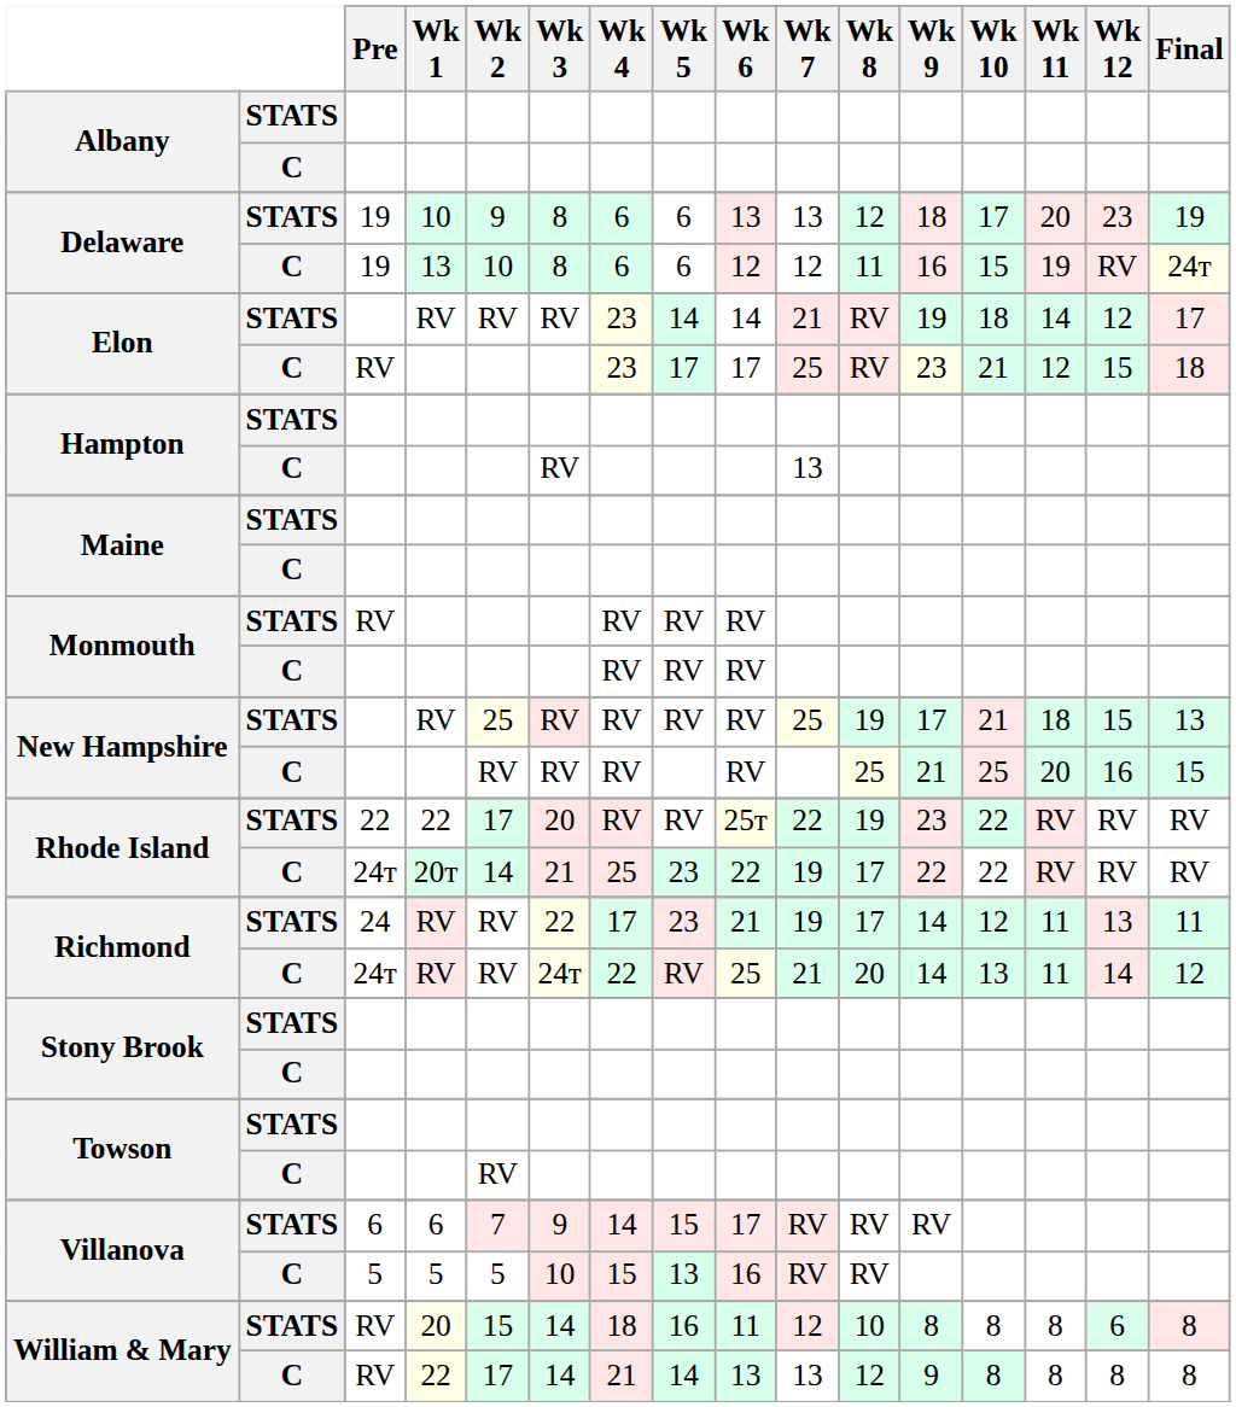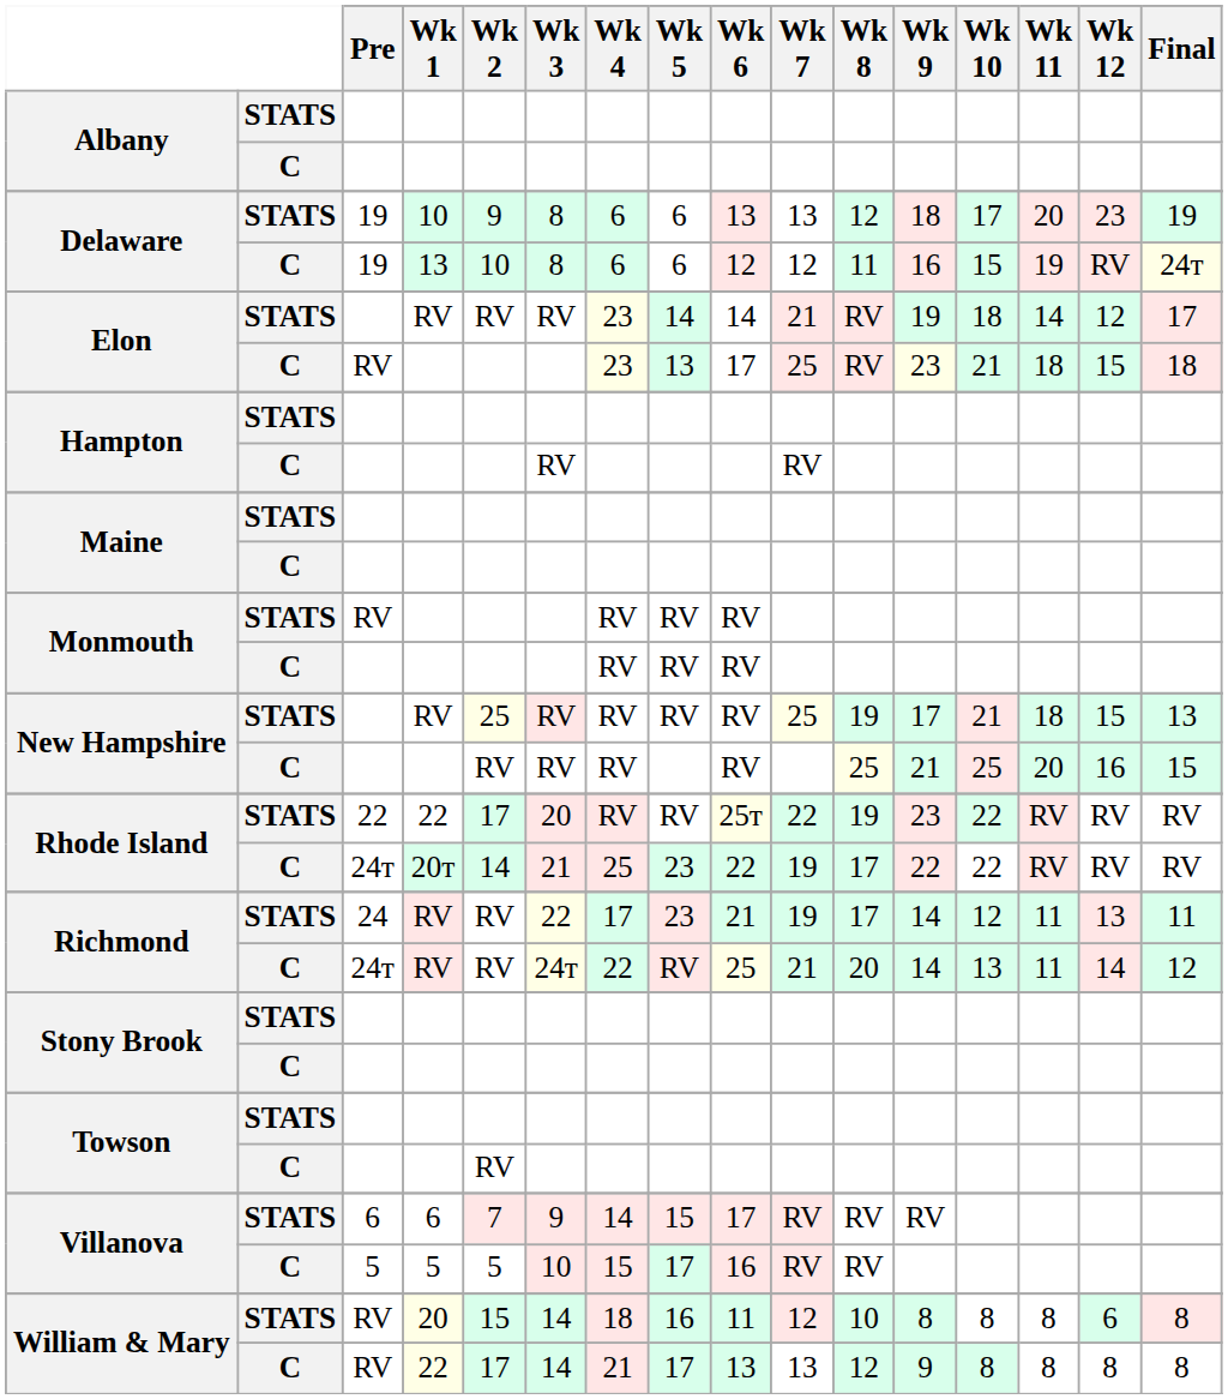Elon / C | Wk 5: 17 -> 13
Elon / C | Wk 11: 12 -> 18
Hampton / C | Wk 7: 13 -> RV
Villanova / C | Wk 5: 13 -> 17
William & Mary / C | Wk 5: 14 -> 17
